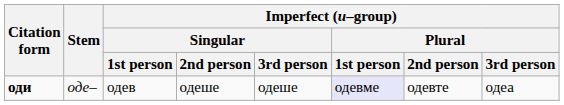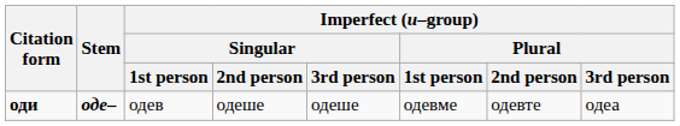оди | Stem: normal -> bold
оди | Imperfect (и–group) / Plural / 1st person: lavender background -> no background
